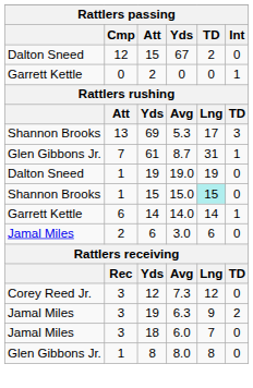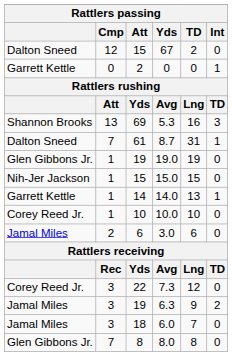5.3 | TD: 17 -> 16
8.7 | column 1: Glen Gibbons Jr. -> Dalton Sneed
19.0 | column 1: Dalton Sneed -> Glen Gibbons Jr.
15.0 | column 1: Shannon Brooks -> Nih-Jer Jackson
15.0 | TD: paleturquoise background -> no background
14.0 | Cmp: 6 -> 1
14.0 | TD: 14 -> 13
+ row: Corey Reed Jr. | 1 | 10 | 10.0 | 10 | 0
7.3 | Att: 12 -> 22
8.0 | Cmp: 1 -> 7
